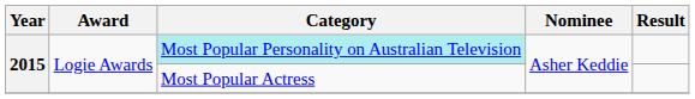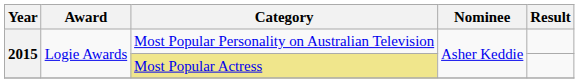Most Popular Personality on Australian Television | Category: paleturquoise background -> no background
Most Popular Actress | Category: no background -> khaki background
